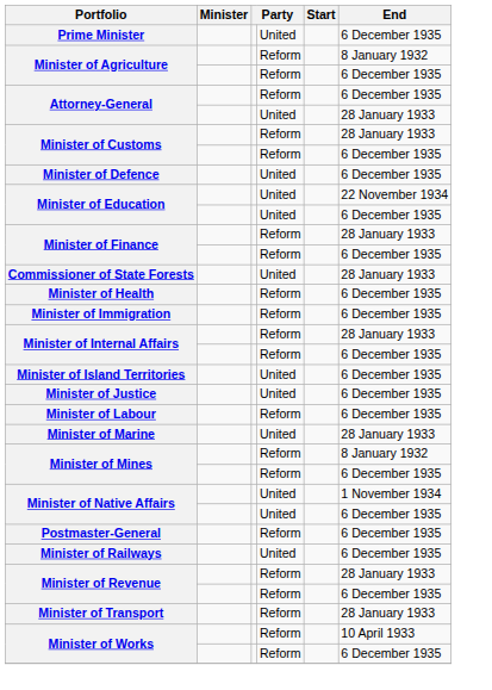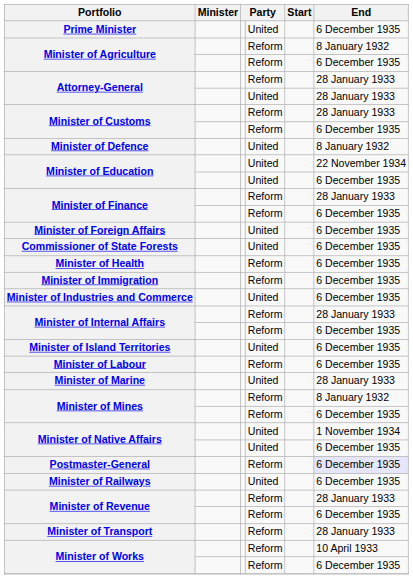Attorney-General / Reform | End: 6 December 1935 -> 28 January 1933
Minister of Defence | End: 6 December 1935 -> 8 January 1932
+ row: Minister of Foreign Affairs | United | 6 December 1935
Commissioner of State Forests | End: 28 January 1933 -> 6 December 1935
+ row: Minister of Industries and Commerce | United | 6 December 1935
- row: Minister of Justice | United | 6 December 1935
Postmaster-General | End: no background -> lavender background
